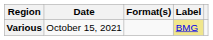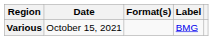Various | Label: khaki background -> no background
